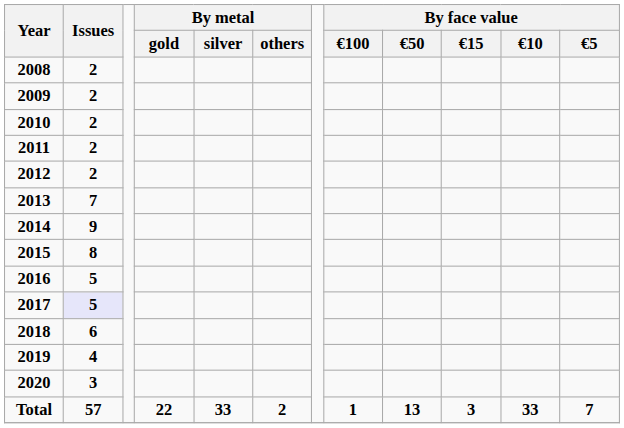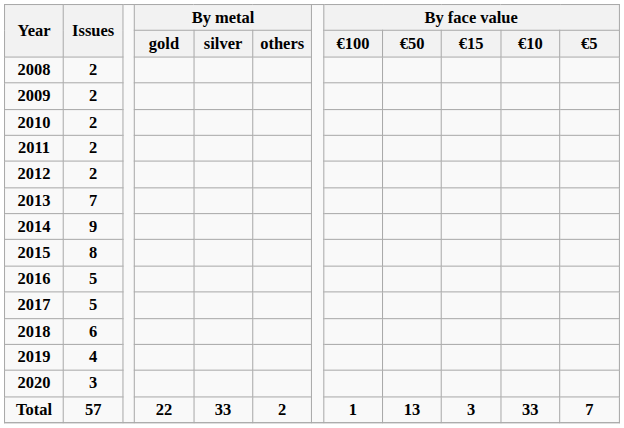2017 | Issues: lavender background -> no background
